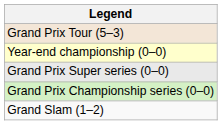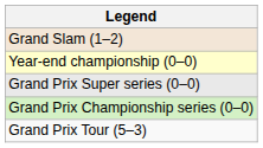row 2 | column 1: Grand Prix Tour (5–3) -> Grand Slam (1–2)
row 6 | column 1: Grand Slam (1–2) -> Grand Prix Tour (5–3)
